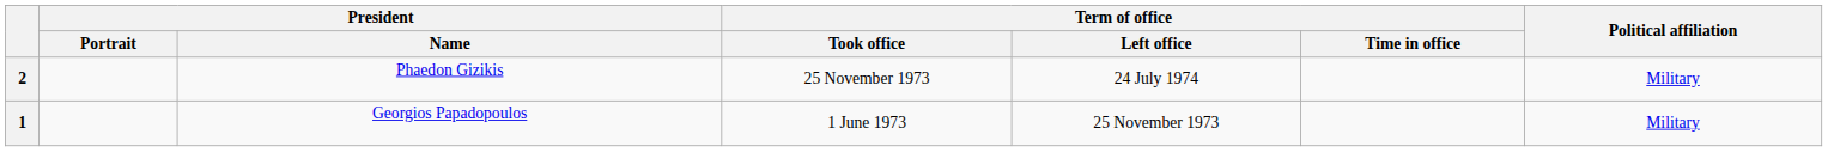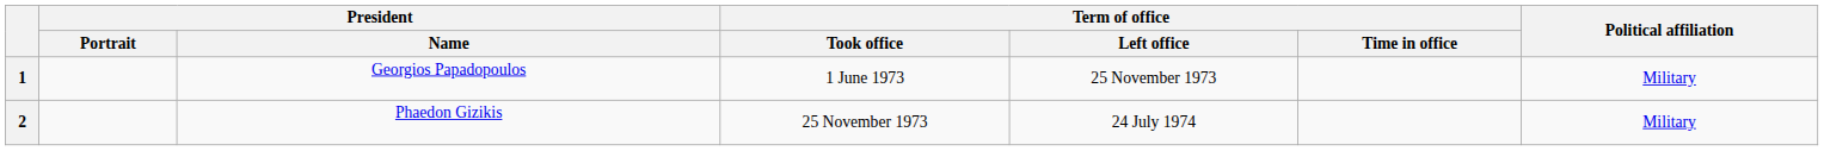rows swapped: 1 <-> 2
